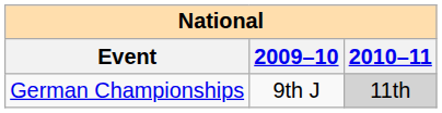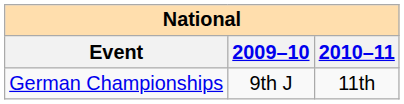German Championships | 2010–11: lightgrey background -> no background
